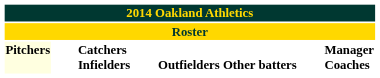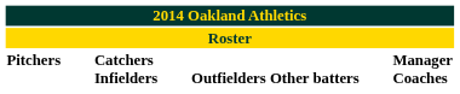Pitchers | column 1: lightyellow background -> no background
